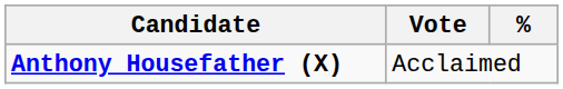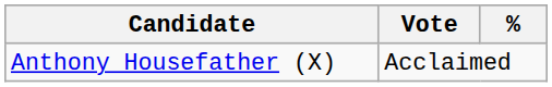Anthony Housefather (X) | Candidate: bold -> normal
